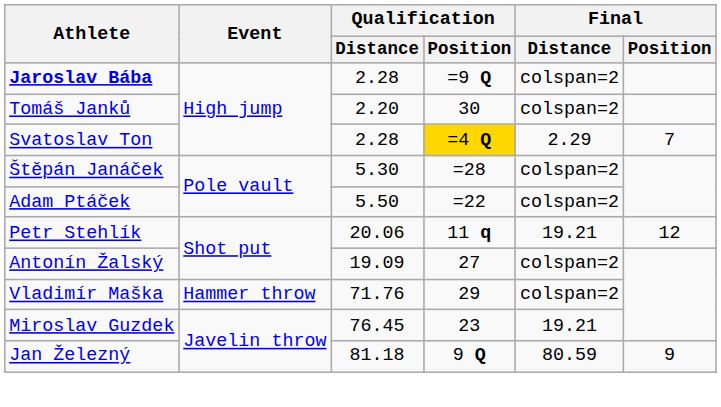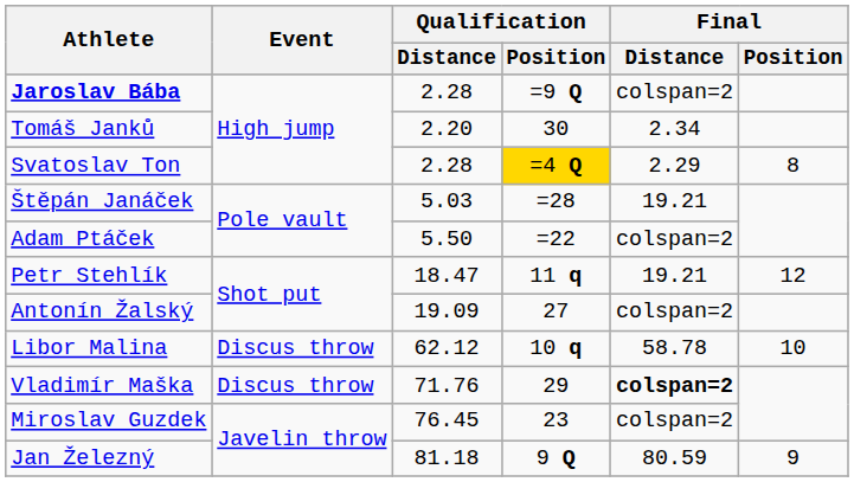Tomáš Janků | Final / Distance: colspan=2 -> 2.34
Svatoslav Ton | Final / Position: 7 -> 8
Štěpán Janáček | Qualification / Distance: 5.30 -> 5.03
Štěpán Janáček | Final / Distance: colspan=2 -> 19.21
Petr Stehlík | Qualification / Distance: 20.06 -> 18.47
+ row: Libor Malina | Discus throw | 62.12 | 10 q | 58.78 | 10
Vladimír Maška | Event: Hammer throw -> Discus throw
Vladimír Maška | Final / Distance: normal -> bold
Miroslav Guzdek | Final / Distance: 19.21 -> colspan=2
